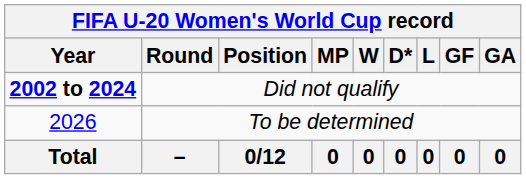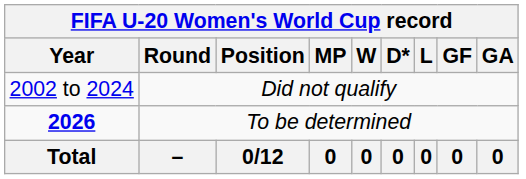2002 to 2024 | Year: bold -> normal
2026 | Year: normal -> bold
